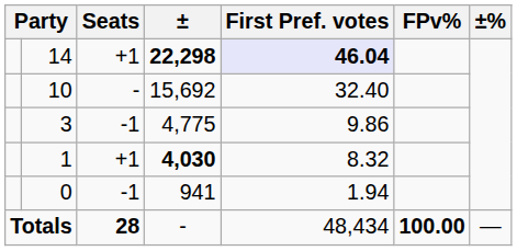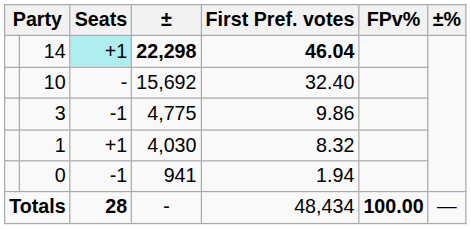14 | Seats: no background -> paleturquoise background
14 | First Pref. votes: lavender background -> no background
1 | ±: bold -> normal
